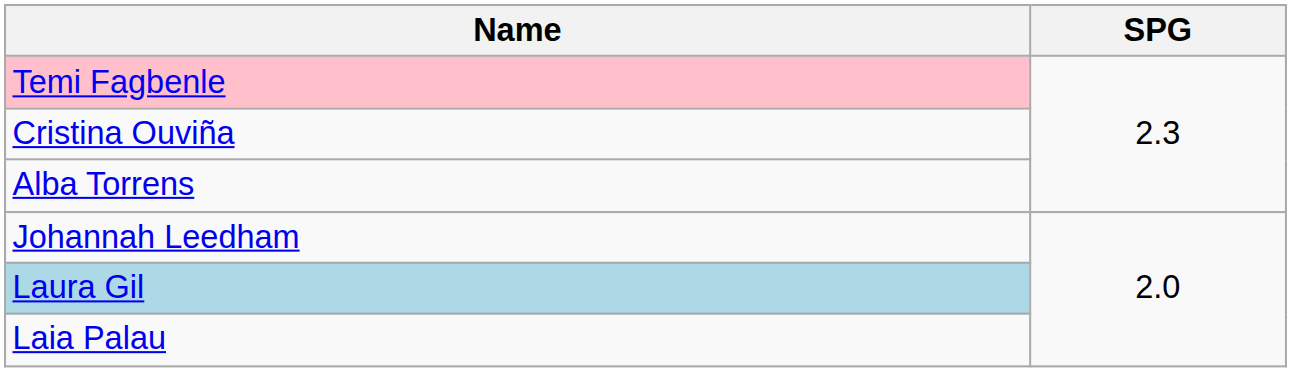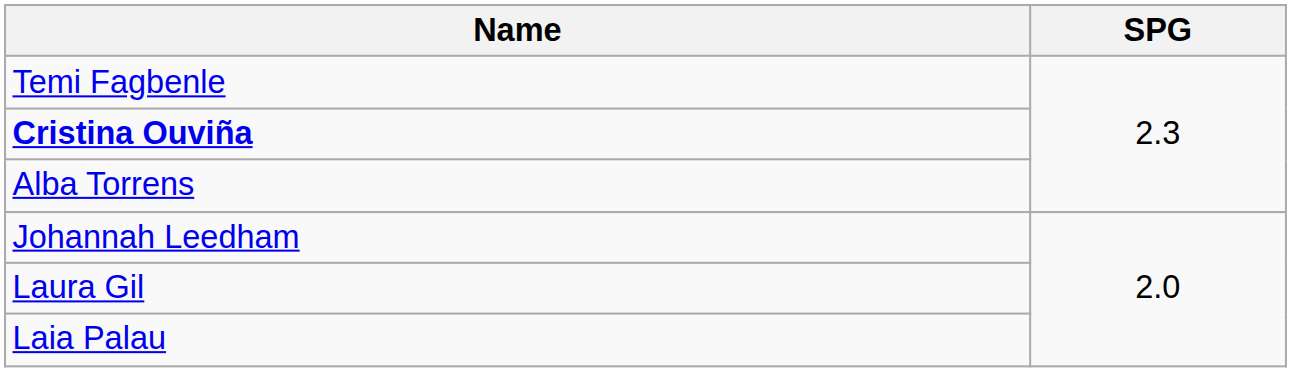Temi Fagbenle | Name: pink background -> no background
Cristina Ouviña | Name: normal -> bold
Laura Gil | Name: lightblue background -> no background
